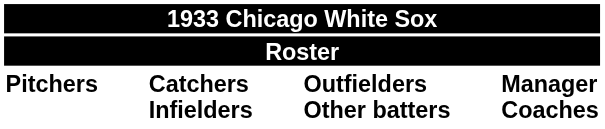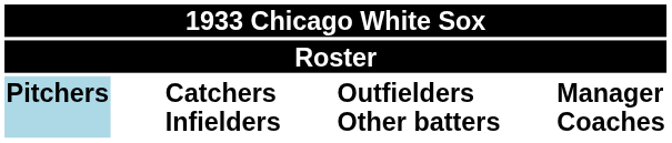Pitchers | column 1: no background -> lightblue background
